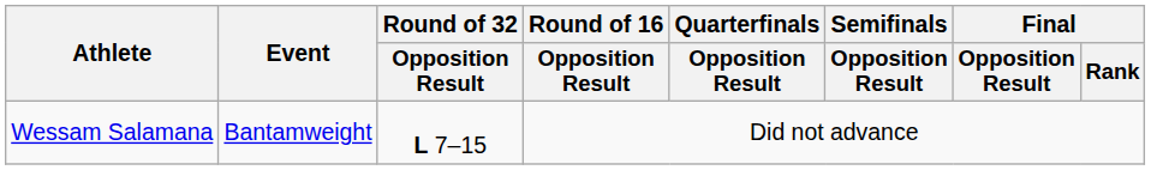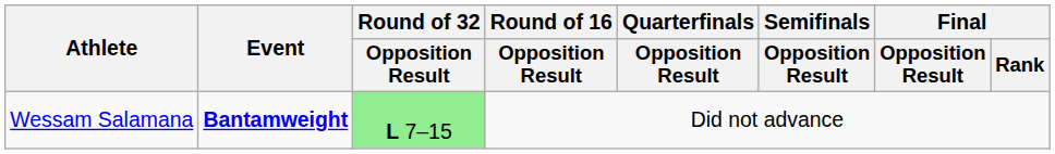Wessam Salamana | Event: normal -> bold
Wessam Salamana | Round of 32 / Opposition Result: no background -> lightgreen background
